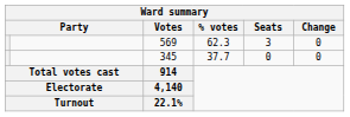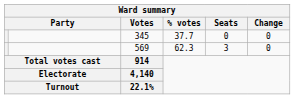rows swapped: 569 <-> 345
